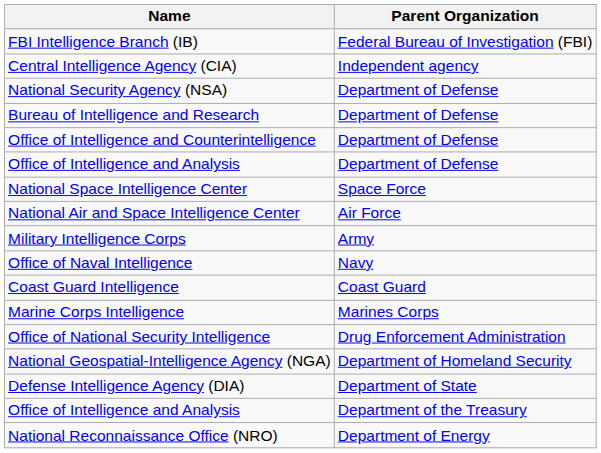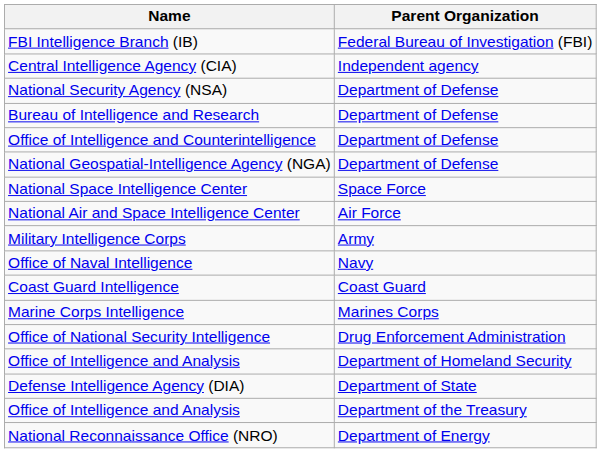row 7 | Name: Office of Intelligence and Analysis -> National Geospatial-Intelligence Agency (NGA)
row 15 | Name: National Geospatial-Intelligence Agency (NGA) -> Office of Intelligence and Analysis
